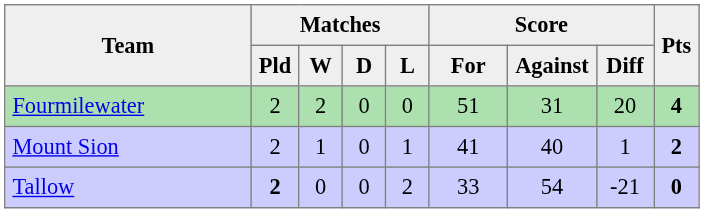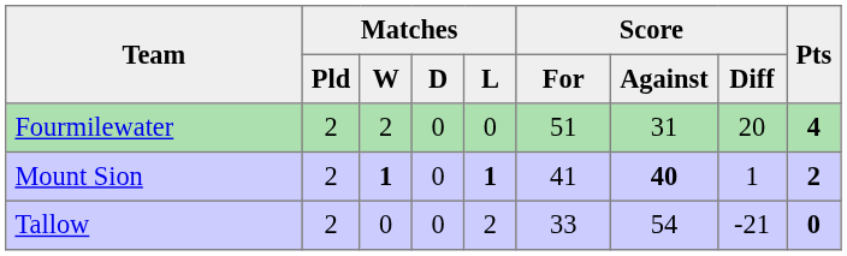Mount Sion | Matches / W: normal -> bold
Mount Sion | Matches / L: normal -> bold
Mount Sion | Score / Against: normal -> bold
Tallow | Matches / Pld: bold -> normal
